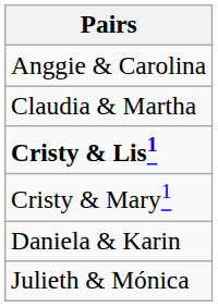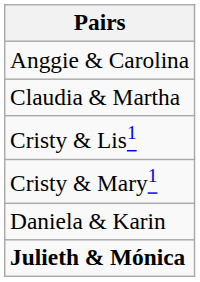row 4 | column 1: bold -> normal
row 7 | column 1: normal -> bold
